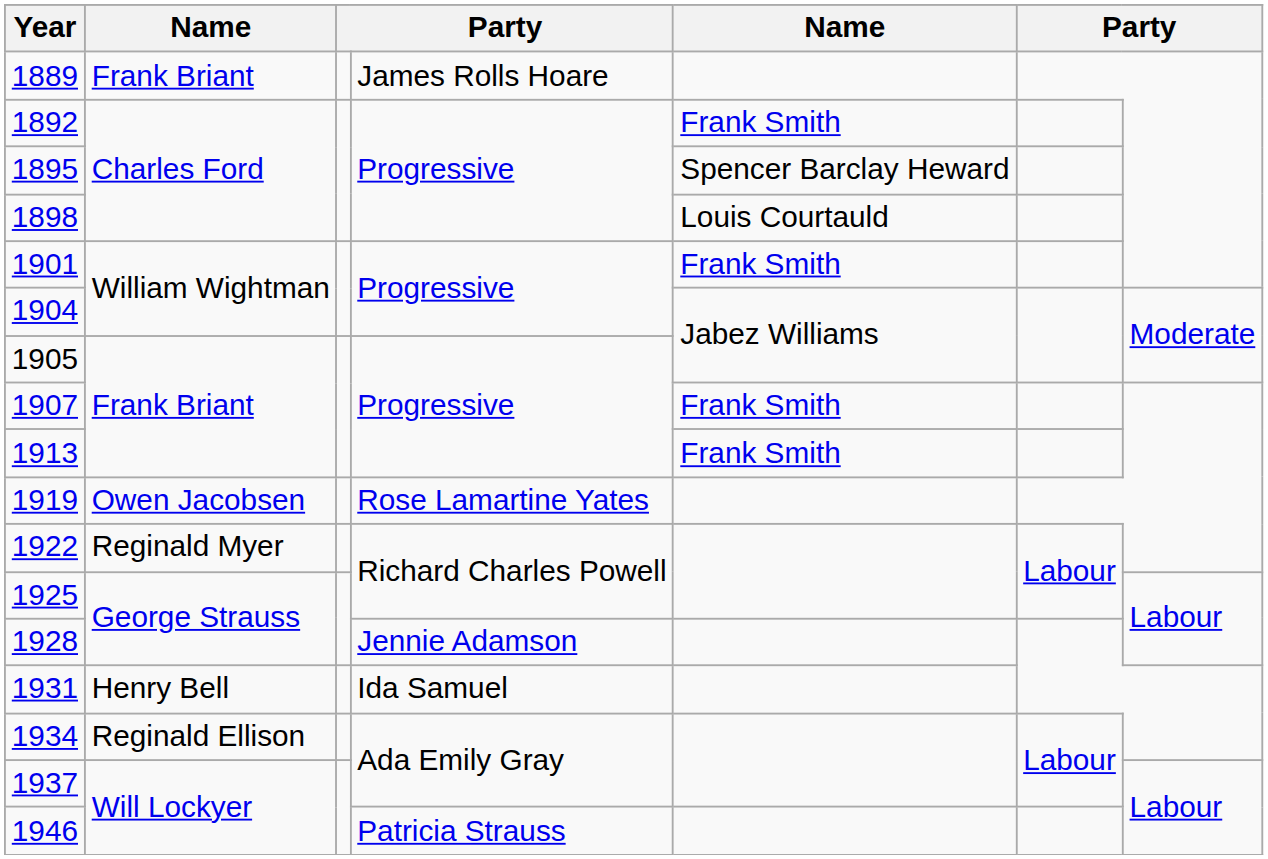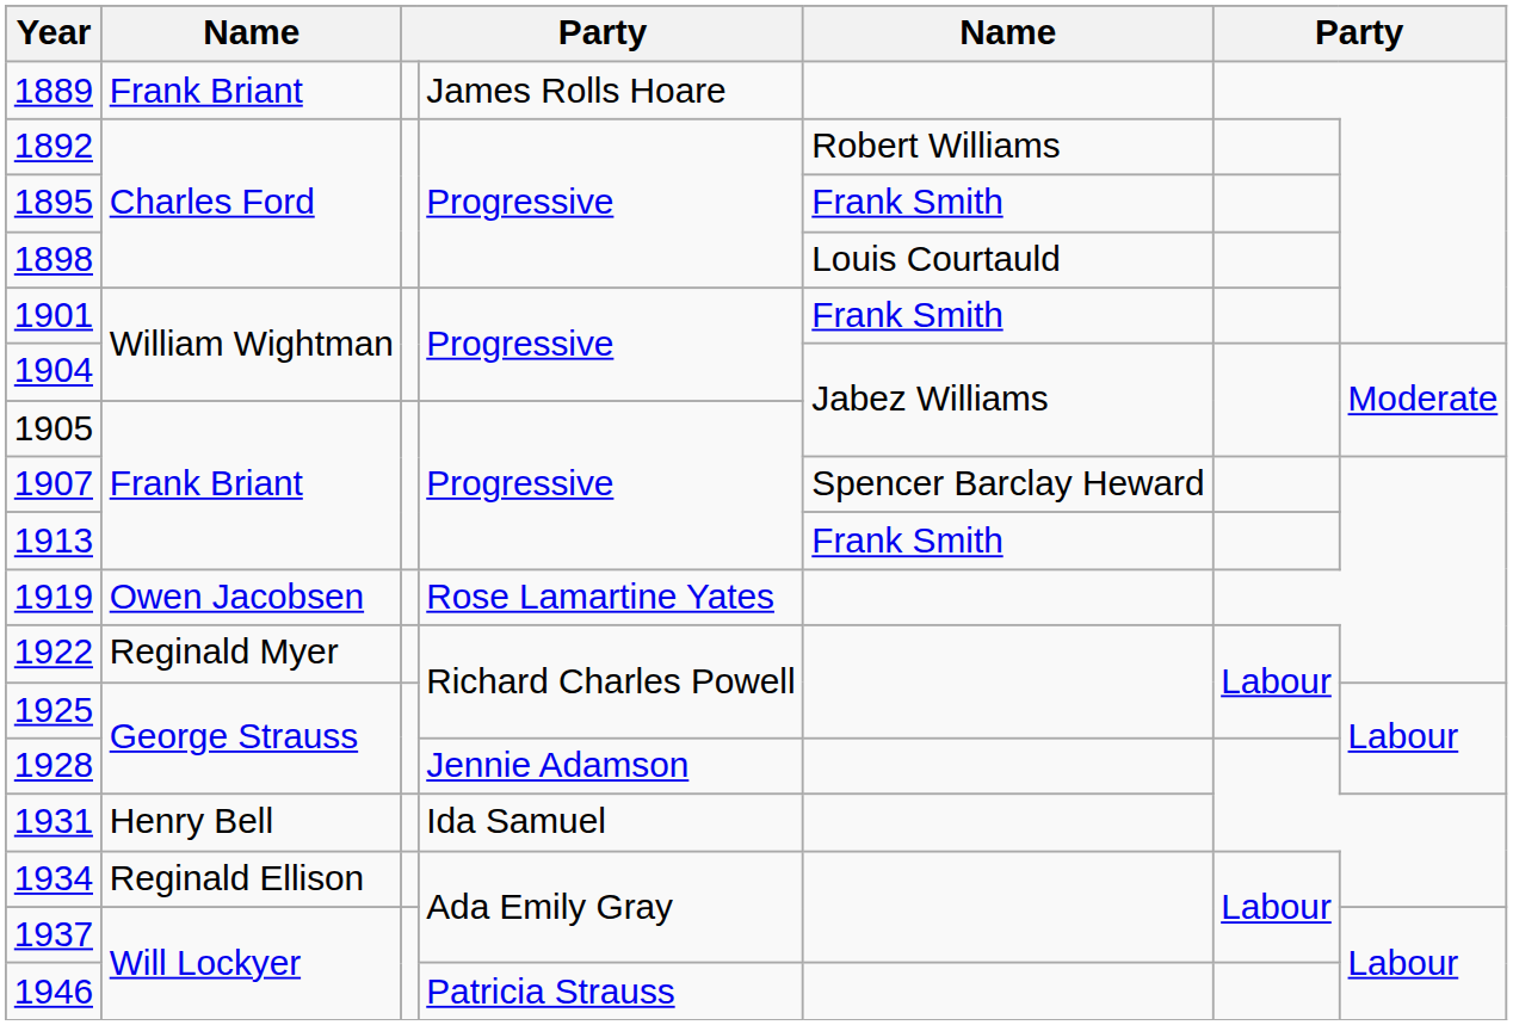1892 | column 5: Frank Smith -> Robert Williams
1895 | column 5: Spencer Barclay Heward -> Frank Smith
1907 | column 5: Frank Smith -> Spencer Barclay Heward
